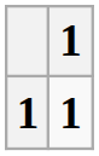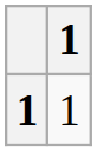row 2 | 1: bold -> normal
